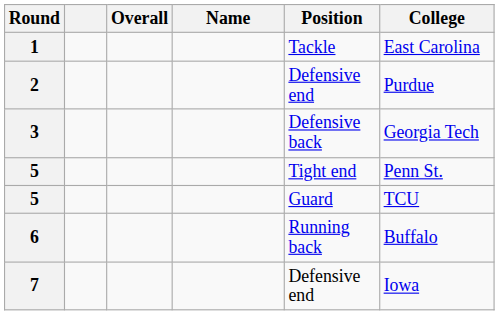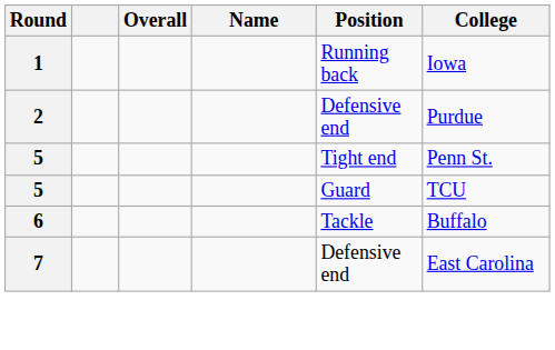1 | Position: Tackle -> Running back
1 | College: East Carolina -> Iowa
- row: 3 | Defensive back | Georgia Tech
6 | Position: Running back -> Tackle
7 | College: Iowa -> East Carolina
